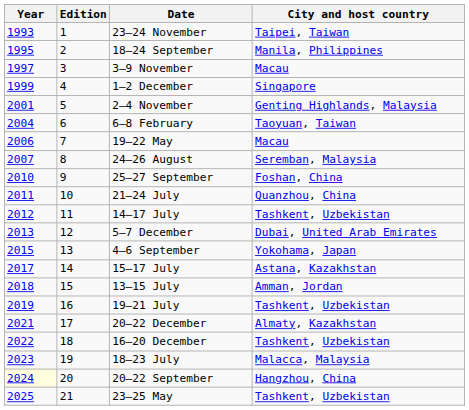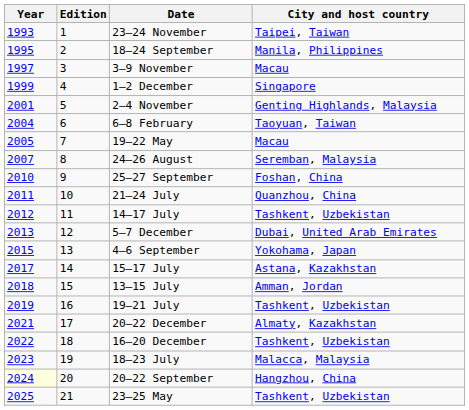19–22 May | Year: 2006 -> 2005
